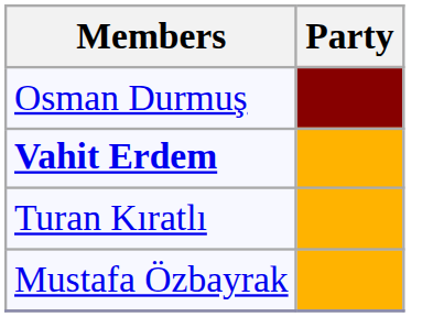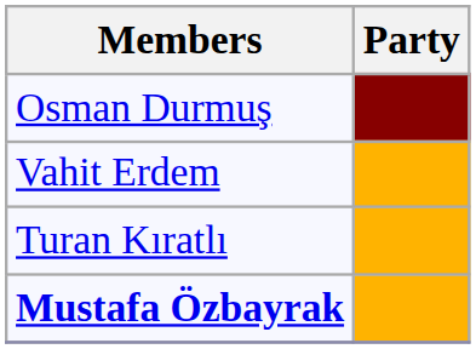Vahit Erdem | Members: bold -> normal
Mustafa Özbayrak | Members: normal -> bold
